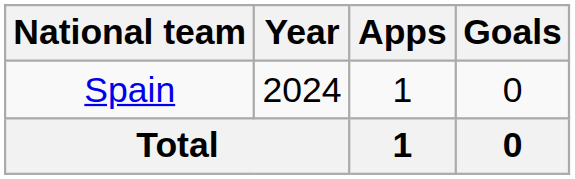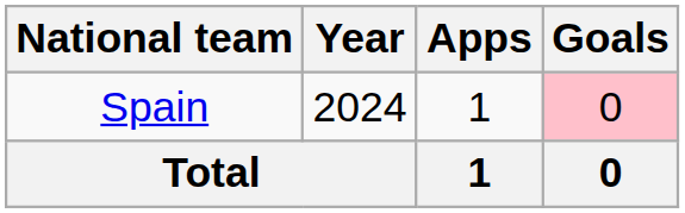Spain | Goals: no background -> pink background
